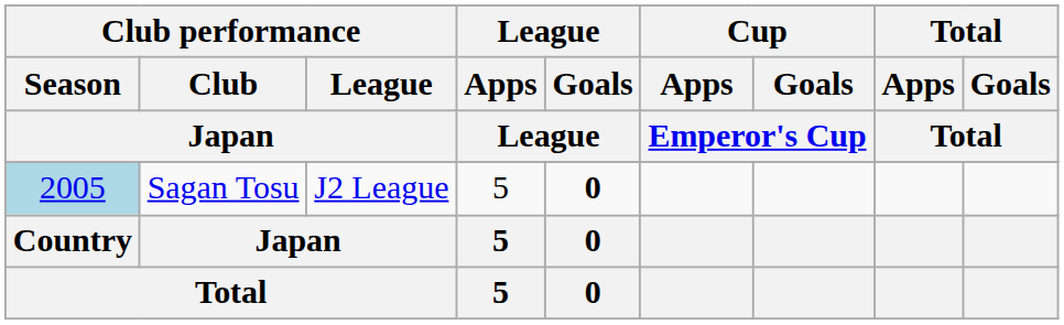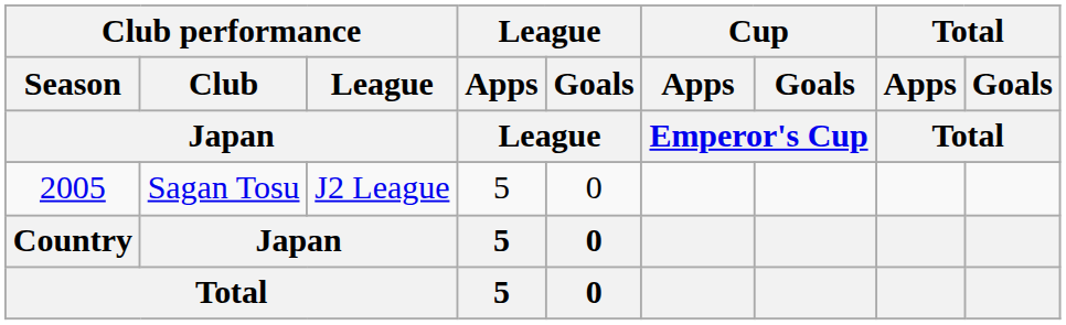Sagan Tosu | Club performance / Season / Japan: lightblue background -> no background
Sagan Tosu | League / Goals / League: bold -> normal
